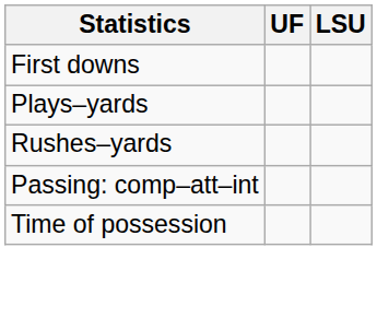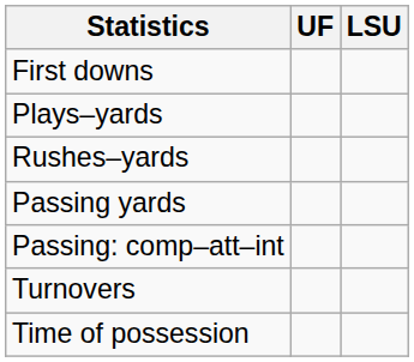+ row: Passing yards
+ row: Turnovers
